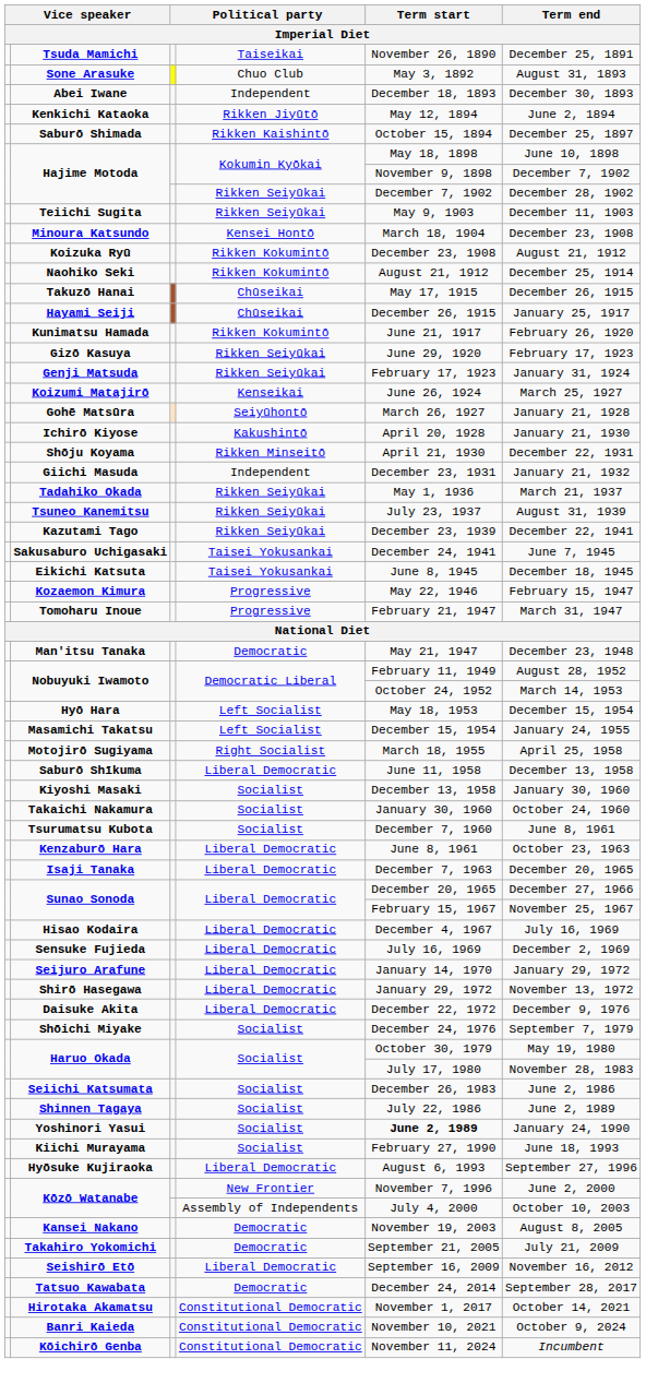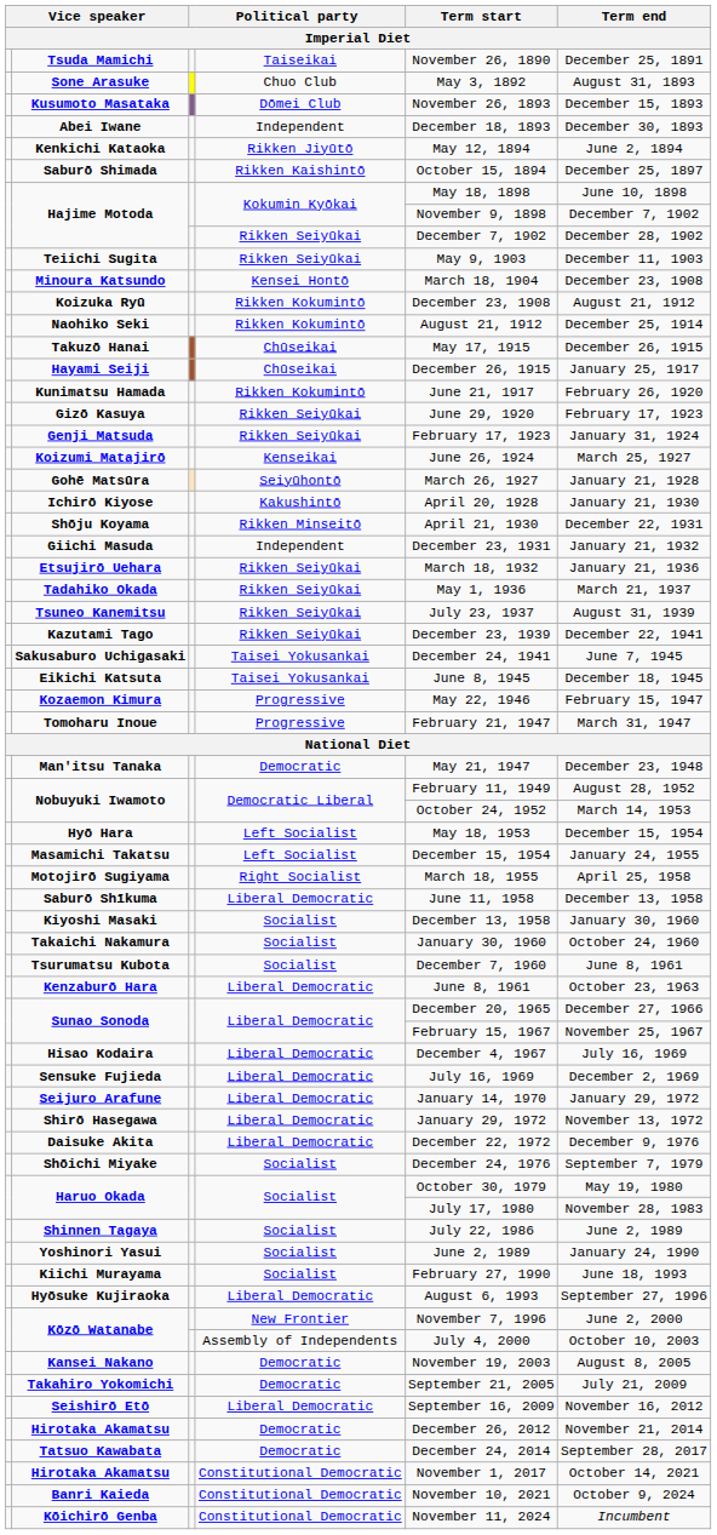+ row: Kusumoto Masataka | Dōmei Club | November 26, 1893 | December 15, 1893
+ row: Etsujirō Uehara | Rikken Seiyūkai | March 18, 1932 | January 21, 1936
- row: Isaji Tanaka | Liberal Democratic | December 7, 1963 | December 20, 1965
- row: Seiichi Katsumata | Socialist | December 26, 1983 | June 2, 1986
Yoshinori Yasui | Term start: bold -> normal
+ row: Hirotaka Akamatsu | Democratic | December 26, 2012 | November 21, 2014
